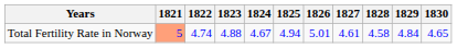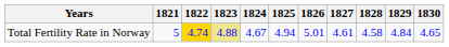row 2 | 1821: lightsalmon background -> no background
row 2 | 1822: no background -> gold background
row 2 | 1823: no background -> khaki background
